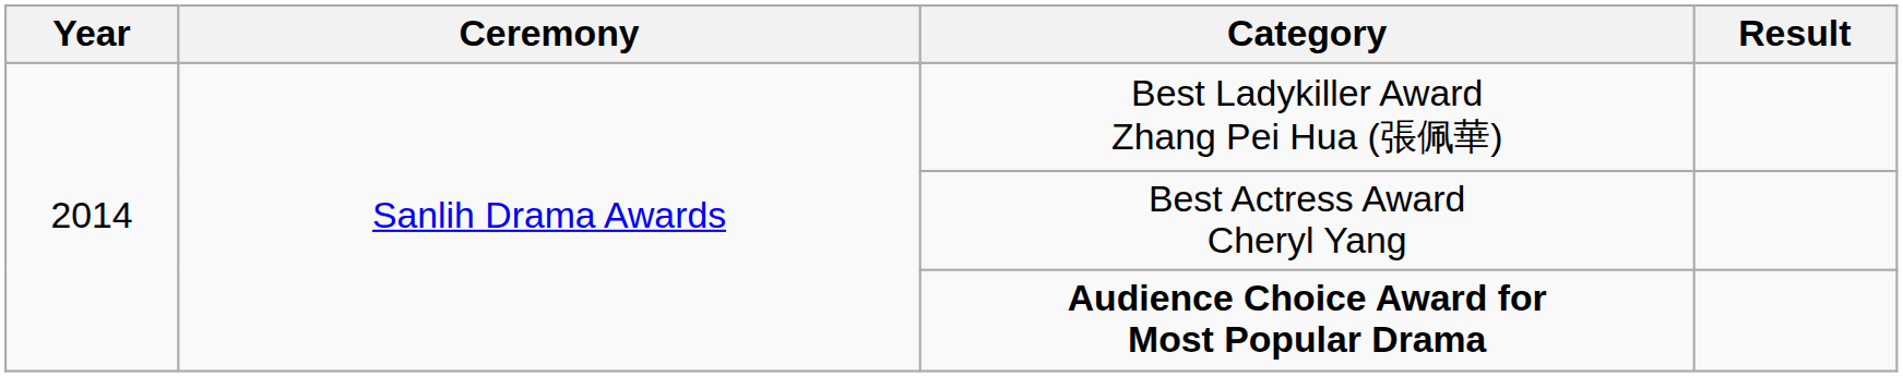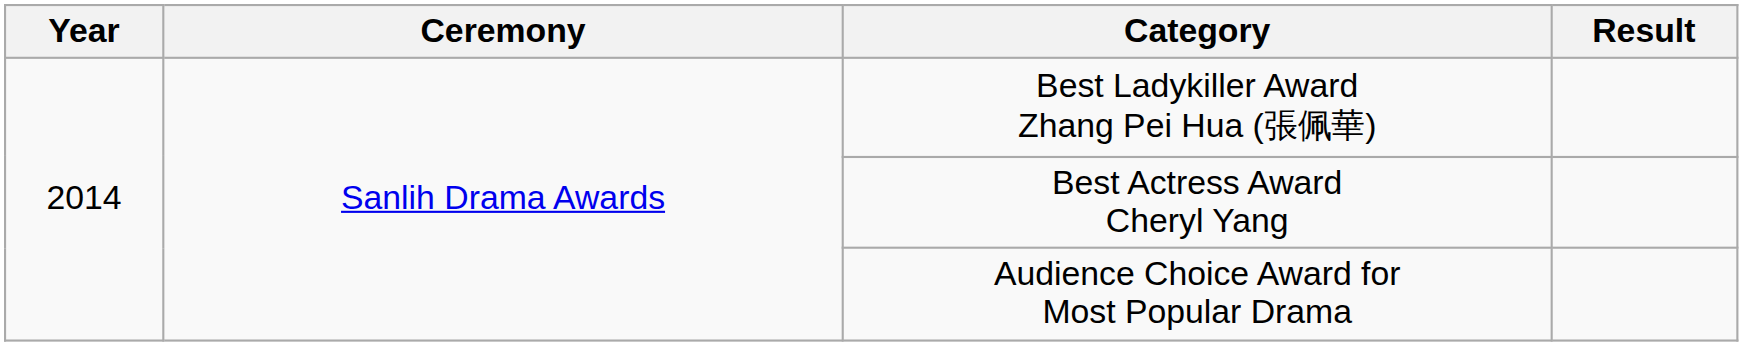Audience Choice Award for Most Popular Drama | Category: bold -> normal
